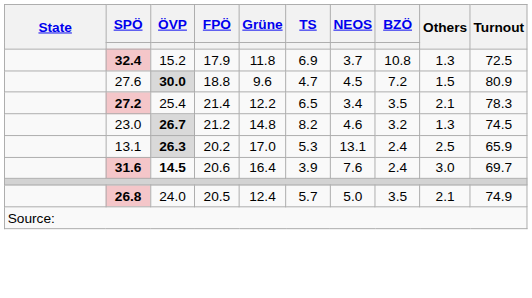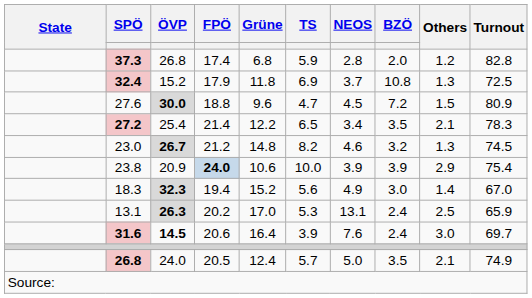+ row: 37.3 | 26.8 | 17.4 | 6.8 | 5.9 | 2.8 | 2.0 | 1.2 | 82.8
+ row: 23.8 | 20.9 | 24.0 | 10.6 | 10.0 | 3.9 | 3.9 | 2.9 | 75.4
+ row: 18.3 | 32.3 | 19.4 | 15.2 | 5.6 | 4.9 | 3.0 | 1.4 | 67.0
